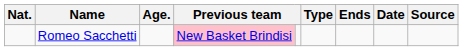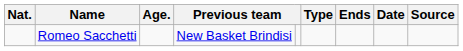Romeo Sacchetti | column 4: pink background -> no background
